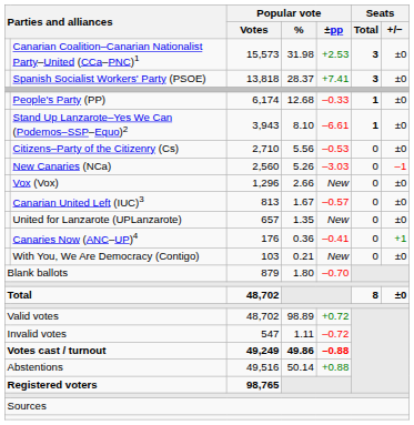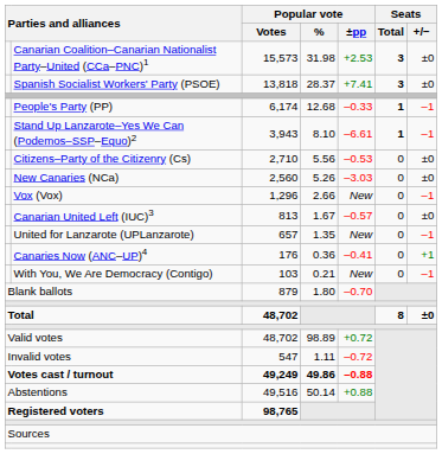People's Party (PP) | Seats / +/−: ±0 -> –1
Stand Up Lanzarote–Yes We Can (Podemos–SSP–Equo)2 | Seats / +/−: ±0 -> –1
New Canaries (NCa) | Seats / +/−: –1 -> ±0
Vox (Vox) | Seats / +/−: ±0 -> –1
United for Lanzarote (UPLanzarote) | Seats / +/−: ±0 -> –1
With You, We Are Democracy (Contigo) | Seats / +/−: ±0 -> –1
